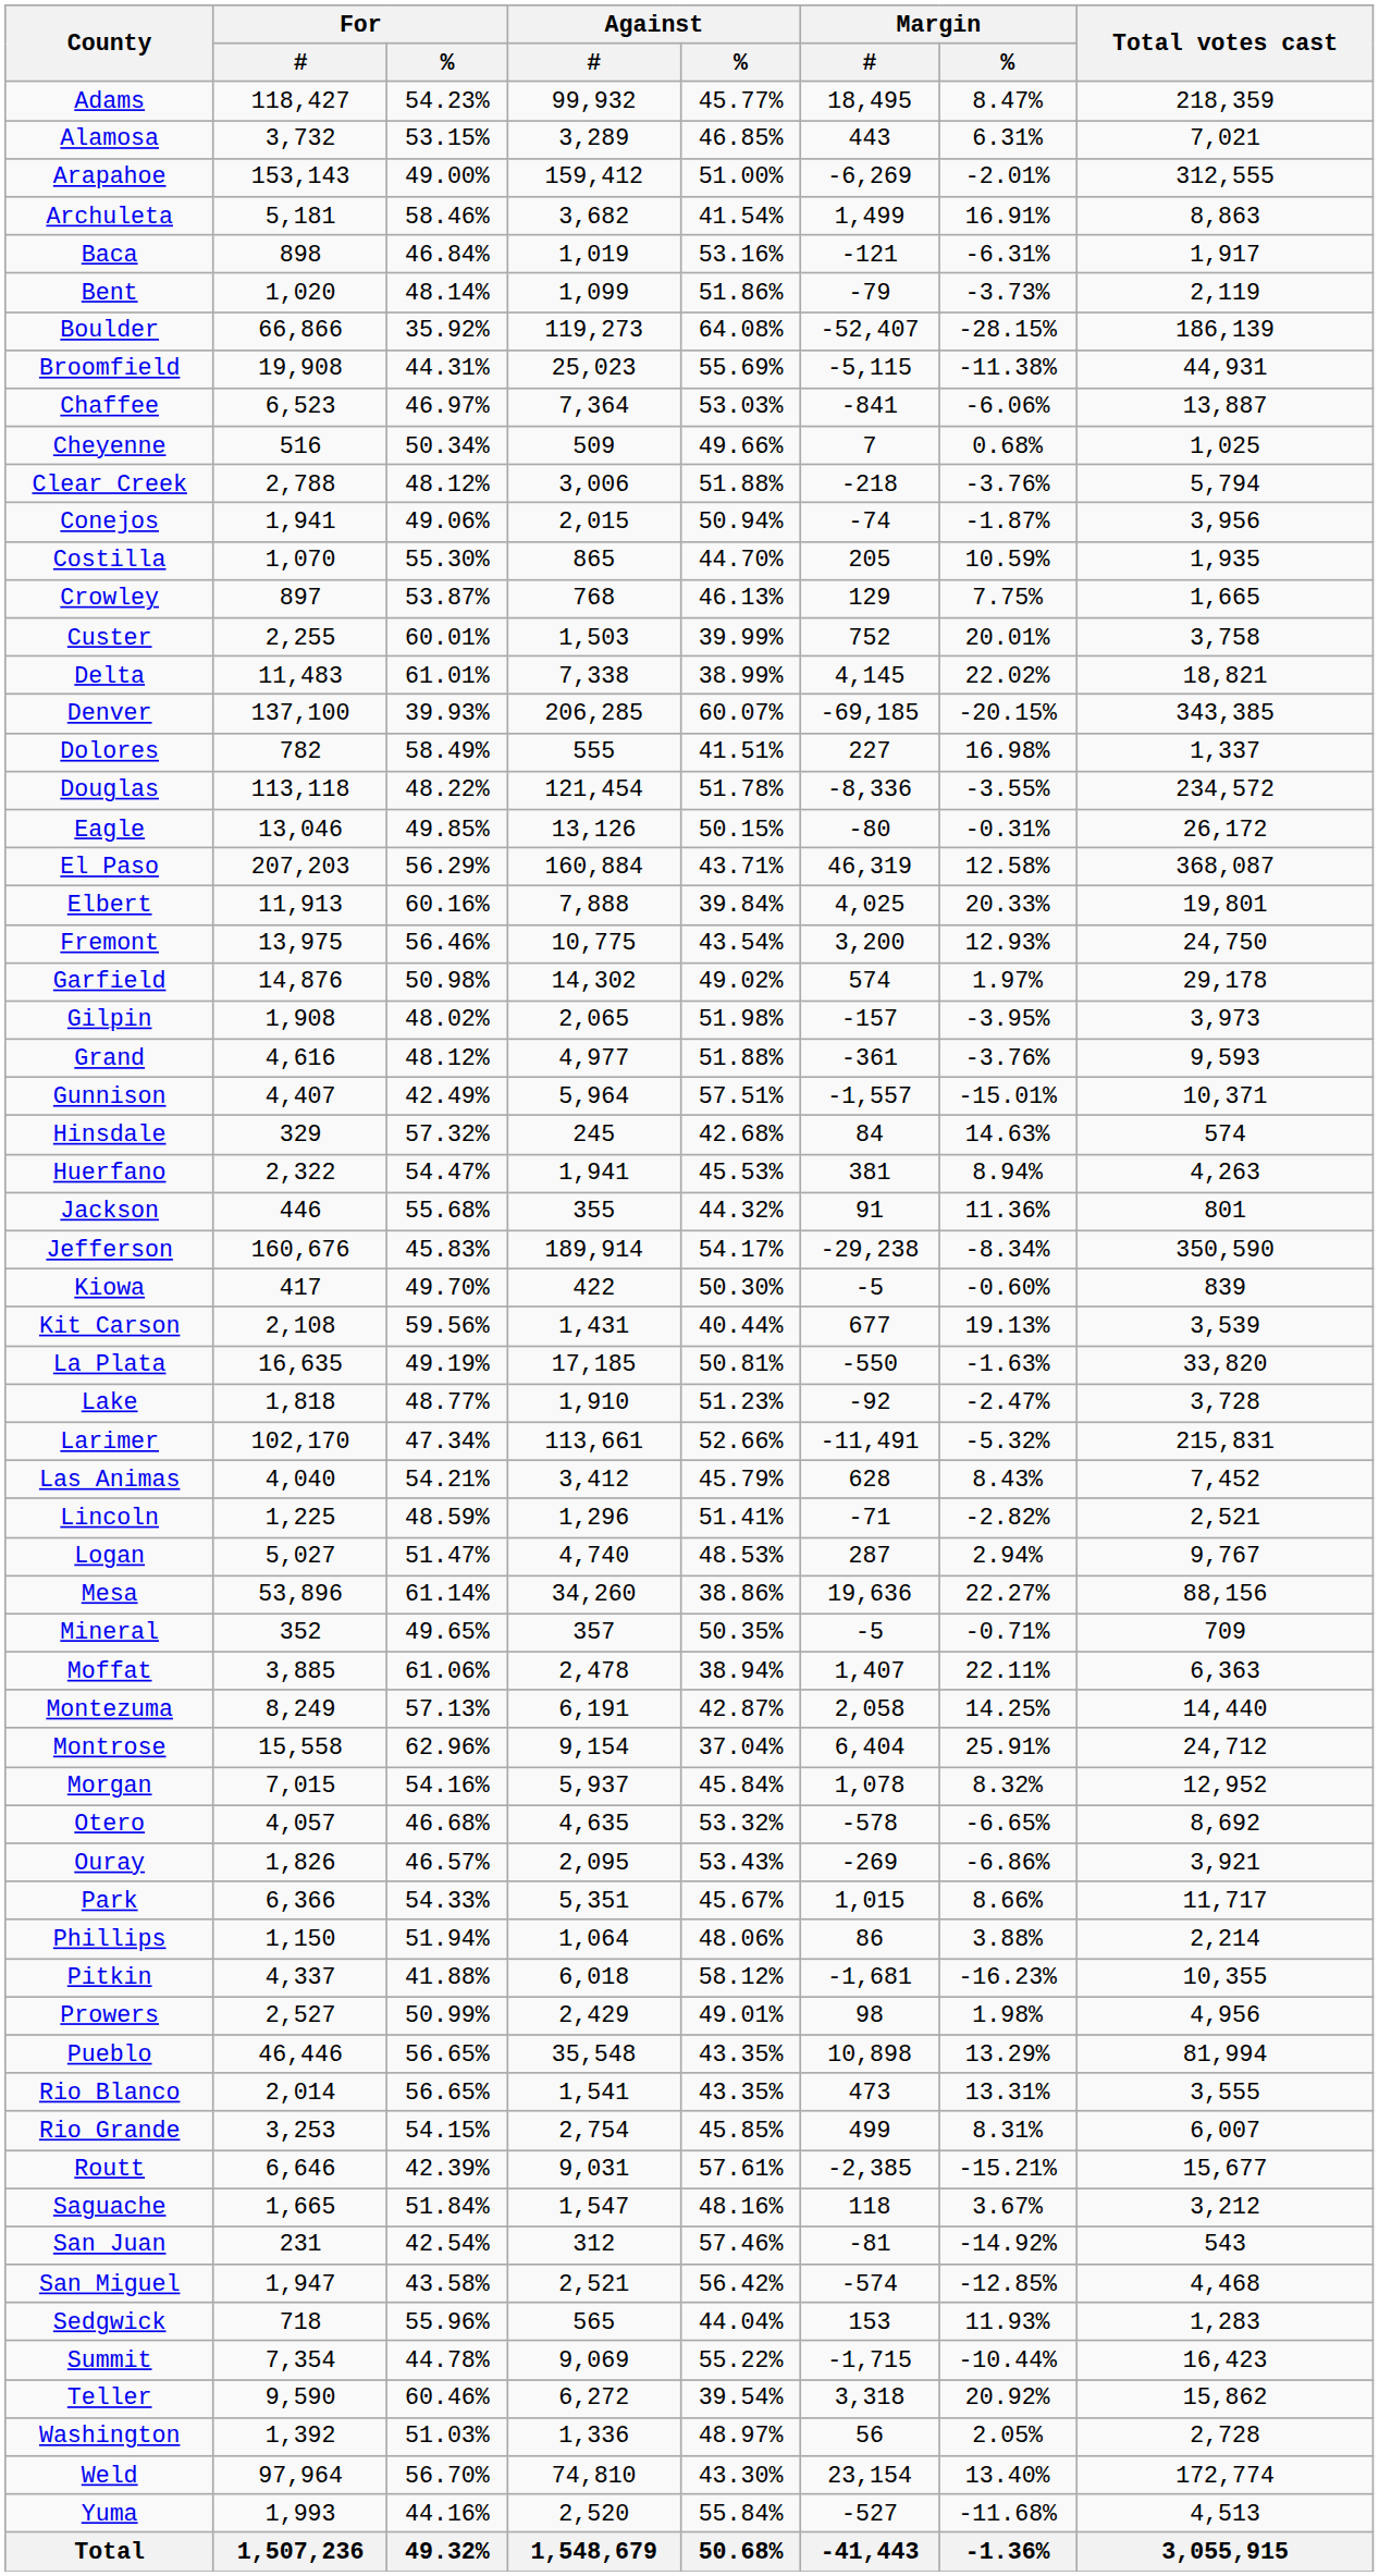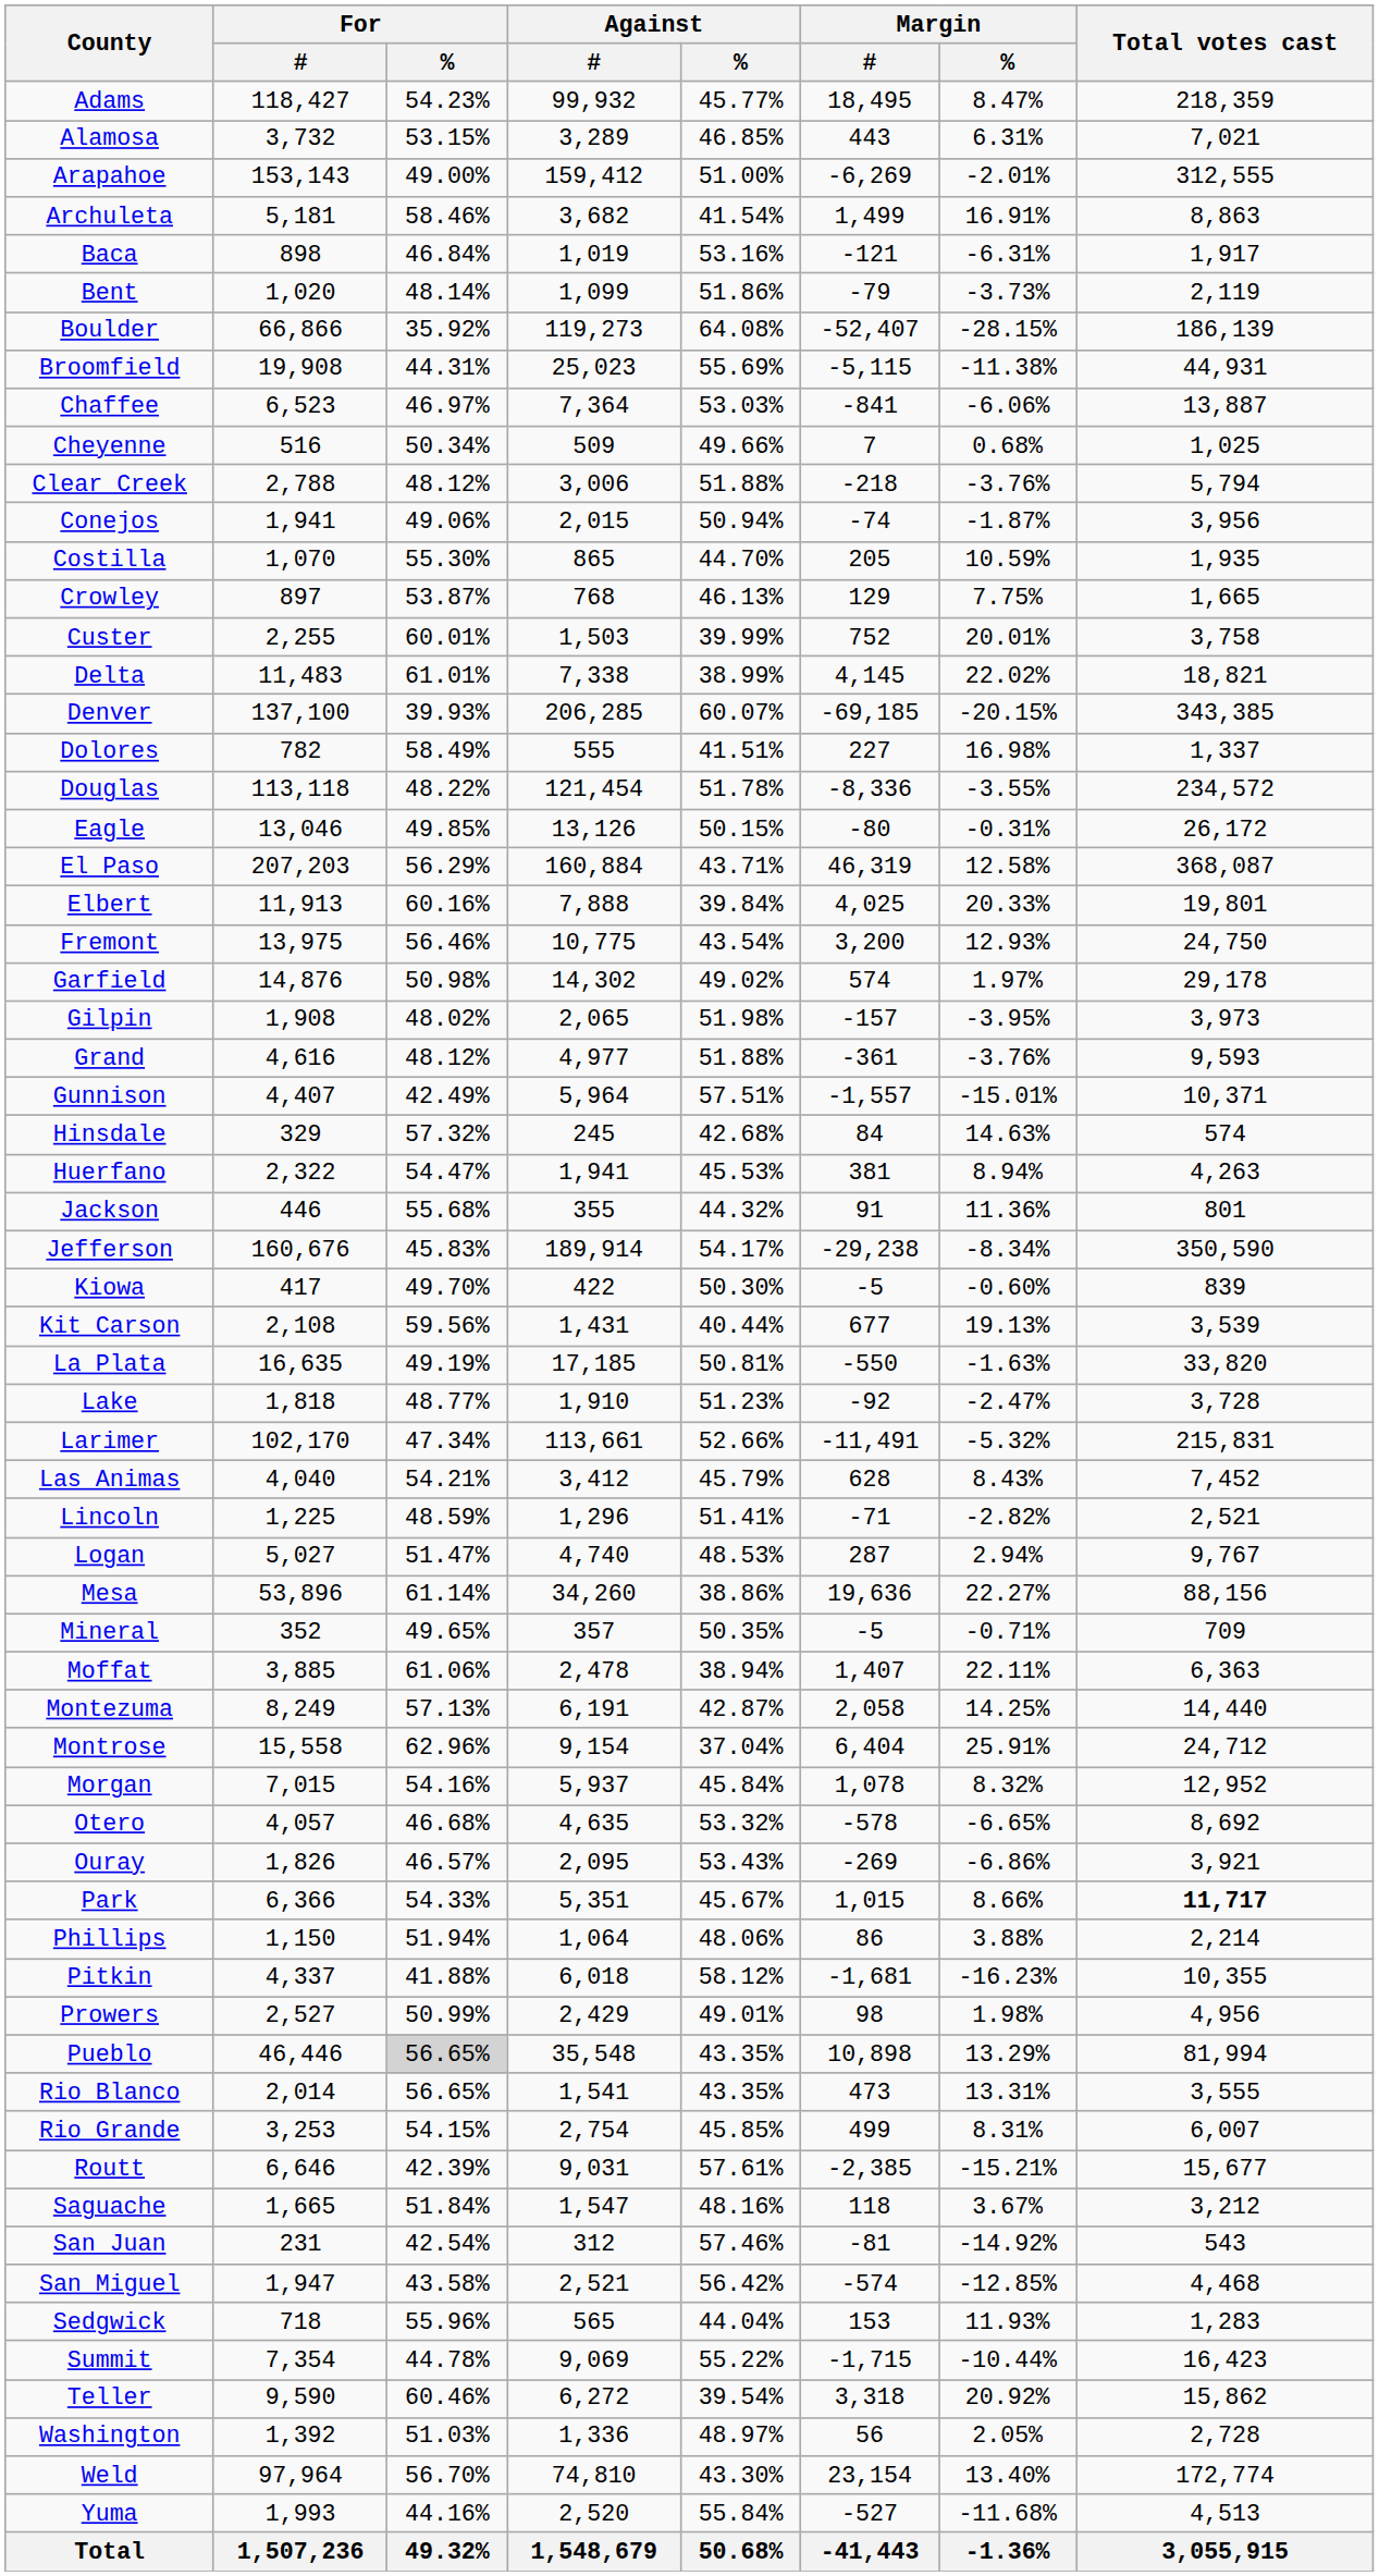Park | Total votes cast: normal -> bold
Pueblo | For / %: no background -> lightgrey background
